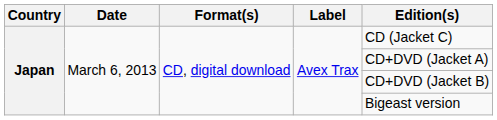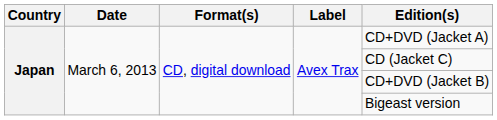row 2 | Edition(s): CD (Jacket C) -> CD+DVD (Jacket A)
row 3 | Edition(s): CD+DVD (Jacket A) -> CD (Jacket C)
